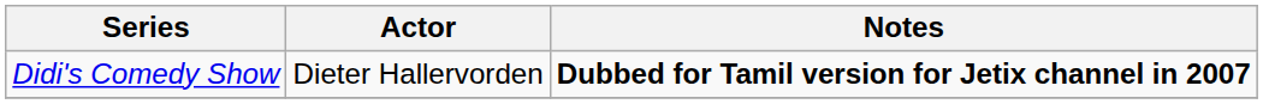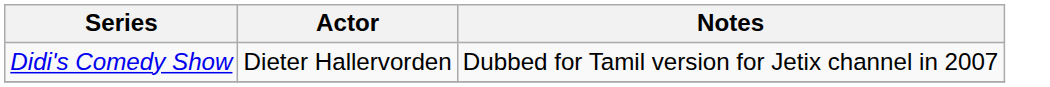Didi's Comedy Show | Notes: bold -> normal
